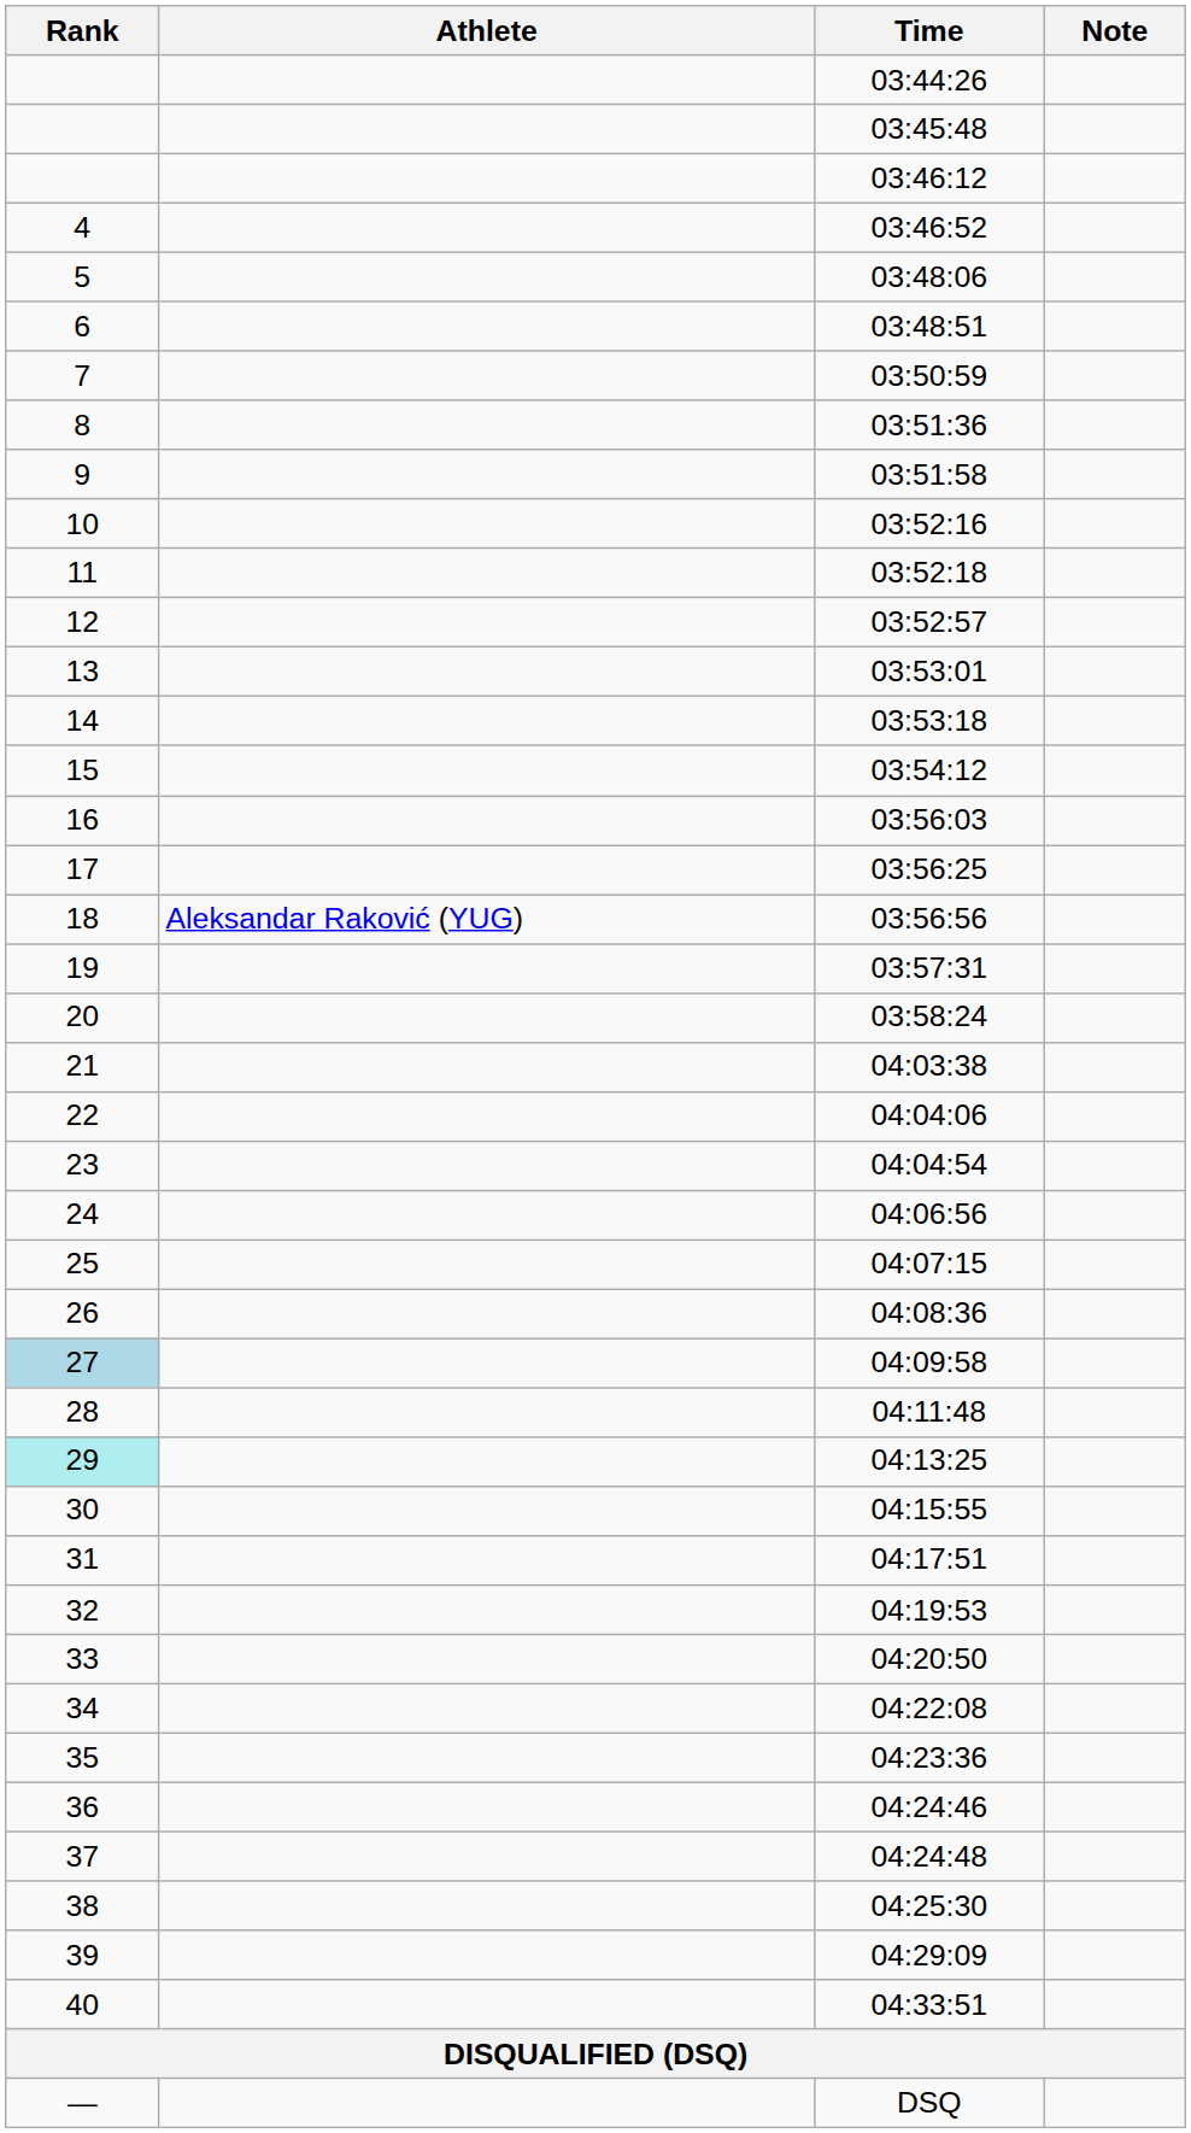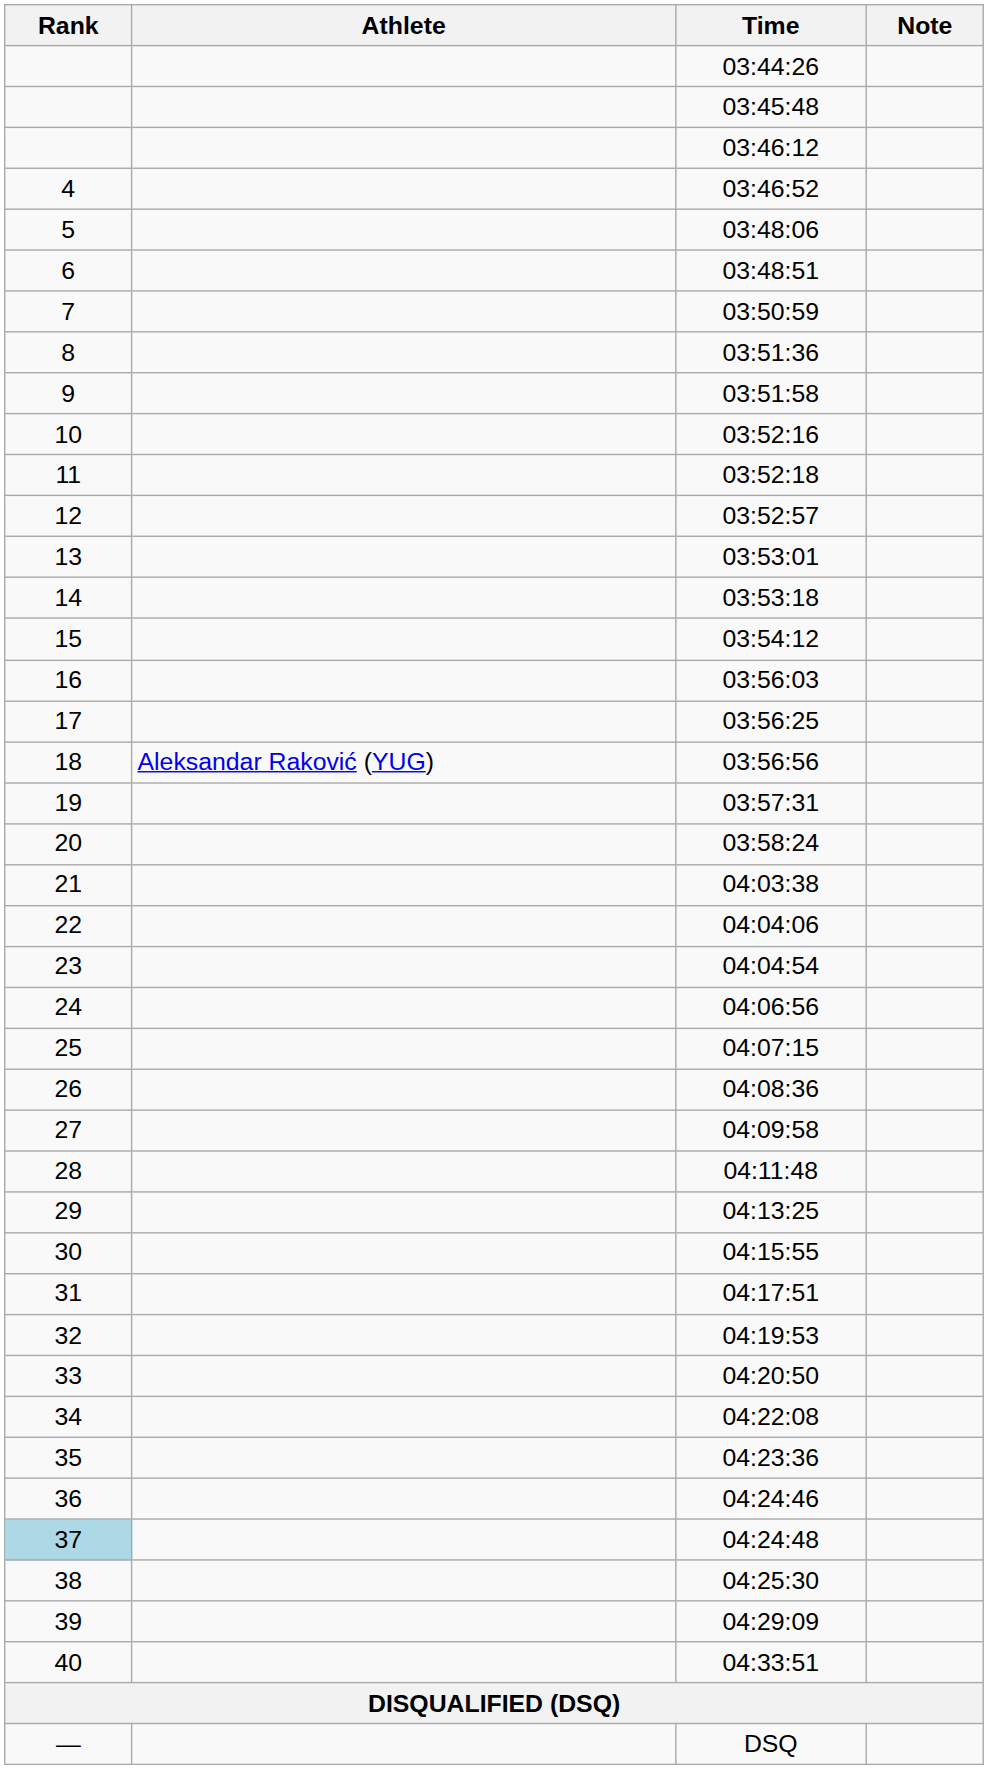04:09:58 | Rank: lightblue background -> no background
04:13:25 | Rank: paleturquoise background -> no background
04:24:48 | Rank: no background -> lightblue background
